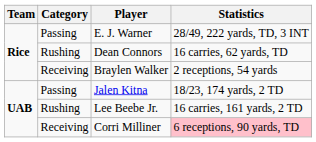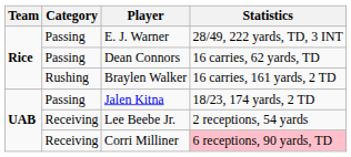Dean Connors | Category: Rushing -> Passing
Braylen Walker | Category: Receiving -> Rushing
Braylen Walker | Statistics: 2 receptions, 54 yards -> 16 carries, 161 yards, 2 TD
Lee Beebe Jr. | Category: Rushing -> Receiving
Lee Beebe Jr. | Statistics: 16 carries, 161 yards, 2 TD -> 2 receptions, 54 yards
